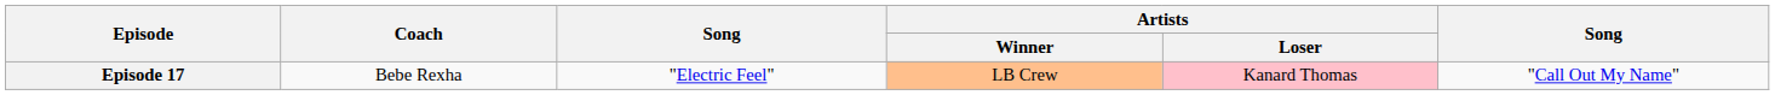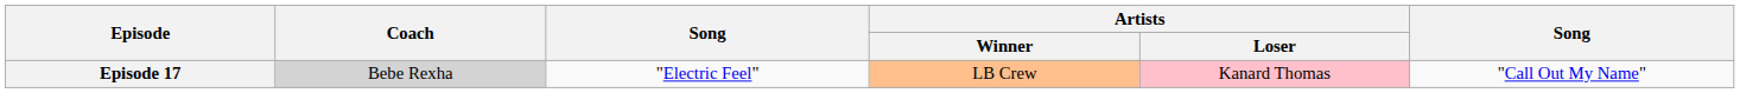Episode 17 | Coach: no background -> lightgrey background
